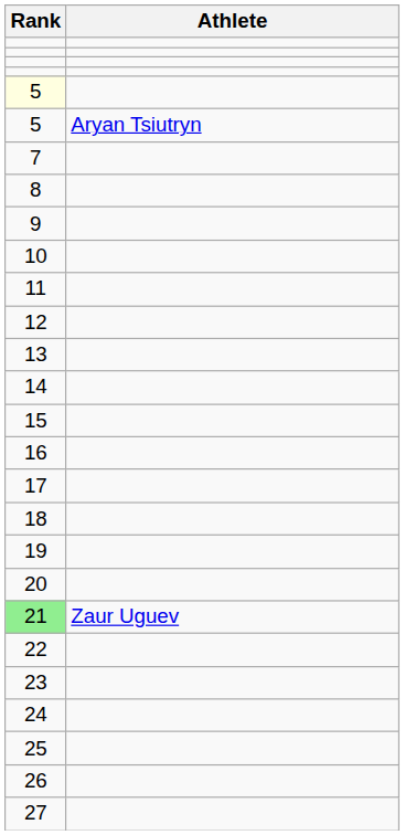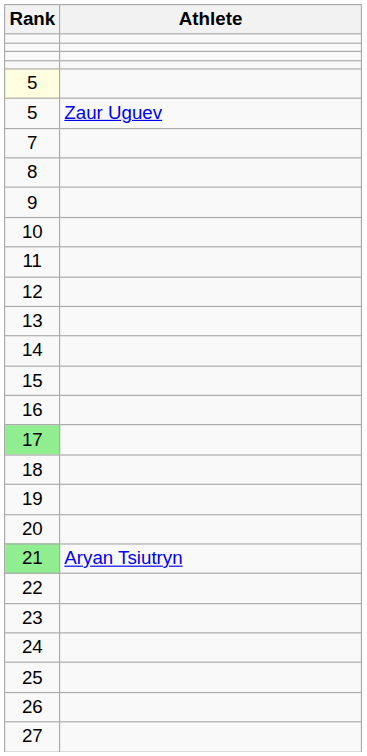row 7 | Athlete: Aryan Tsiutryn -> Zaur Uguev
row 18 | Rank: no background -> lightgreen background
row 22 | Athlete: Zaur Uguev -> Aryan Tsiutryn
